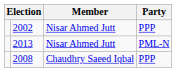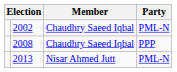2002 | Member: Nisar Ahmed Jutt -> Chaudhry Saeed Iqbal
2002 | Party: PPP -> PML-N
rows swapped: 2008 <-> 2013
